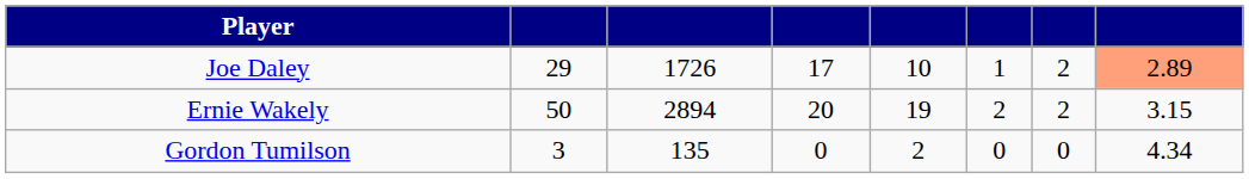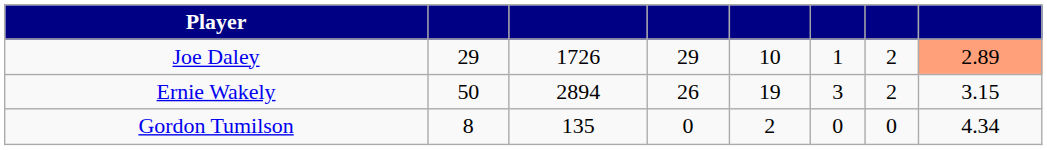Joe Daley | column 4: 17 -> 29
Ernie Wakely | column 4: 20 -> 26
Ernie Wakely | column 6: 2 -> 3
Gordon Tumilson | column 2: 3 -> 8
